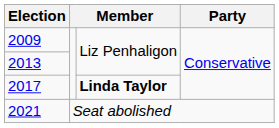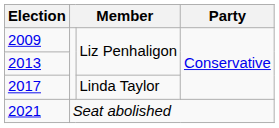2017 | column 3: bold -> normal
